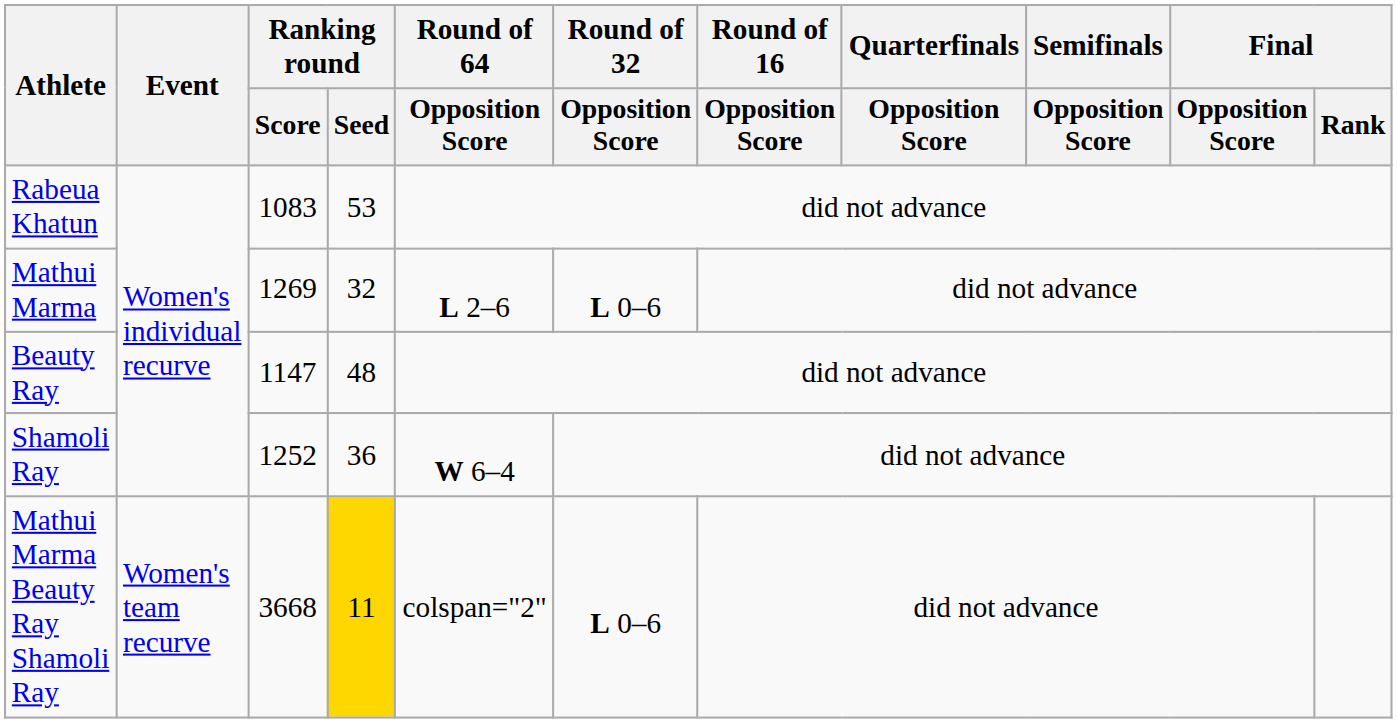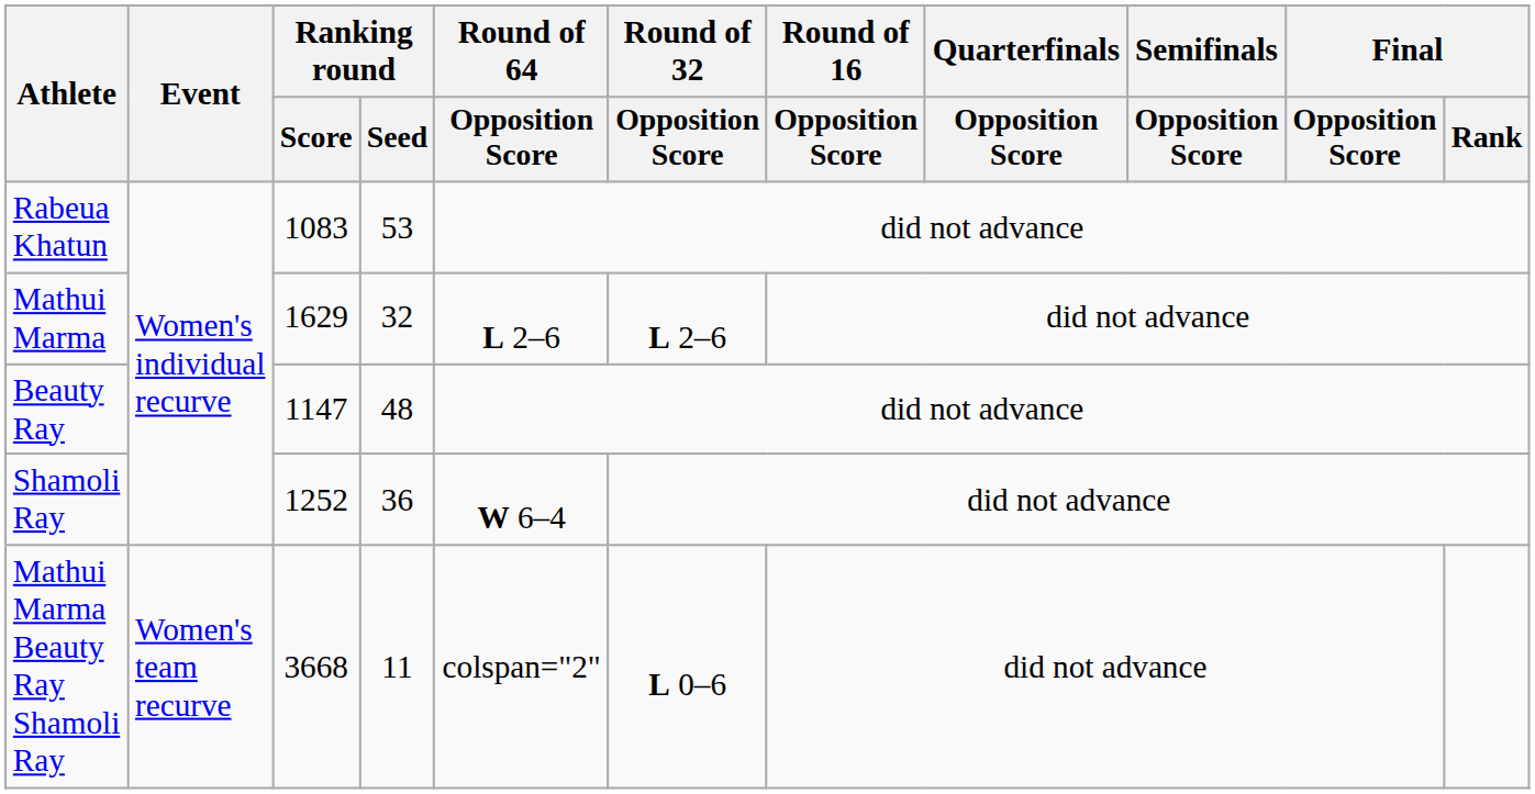Mathui Marma | Ranking round / Score: 1269 -> 1629
Mathui Marma | Round of 32 / Opposition Score: L 0–6 -> L 2–6
Mathui Marma Beauty Ray Shamoli Ray | Ranking round / Seed: gold background -> no background
